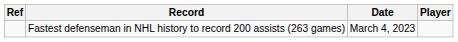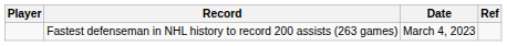columns swapped: Player <-> Ref
